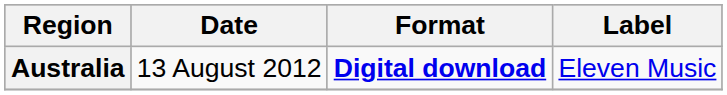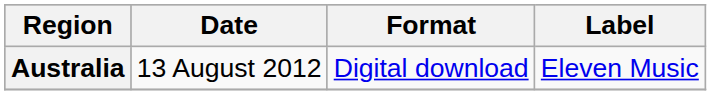Australia | Format: bold -> normal
